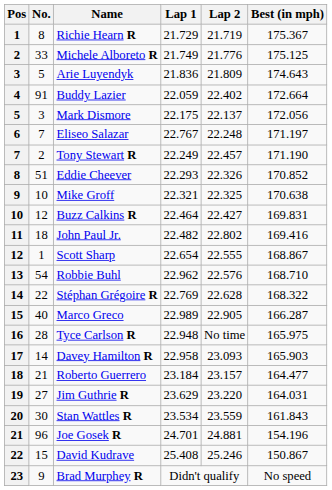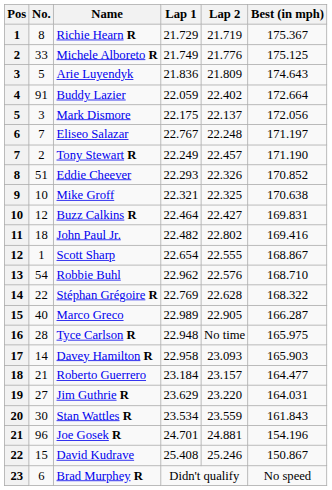Brad Murphey R | No.: 9 -> 6
